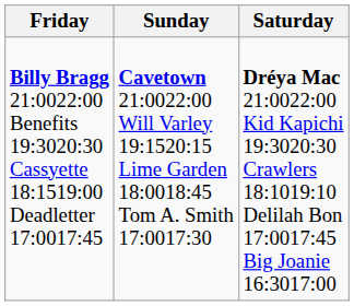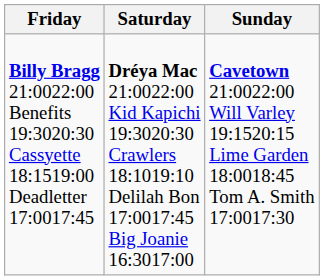columns swapped: Saturday <-> Sunday
